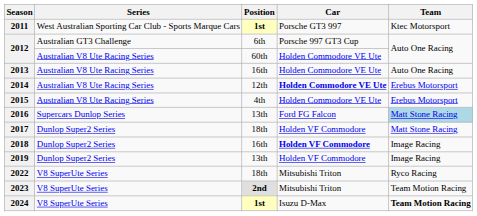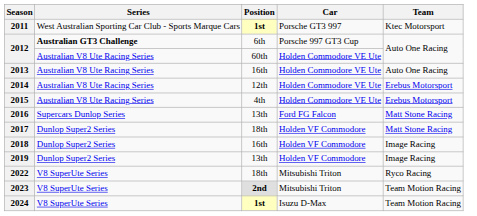2012 / 6th | Series: normal -> bold
2014 | Car: bold -> normal
2016 | Team: lightblue background -> no background
2018 | Car: bold -> normal
2024 | Team: bold -> normal
